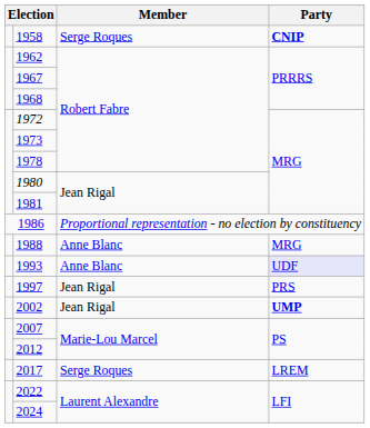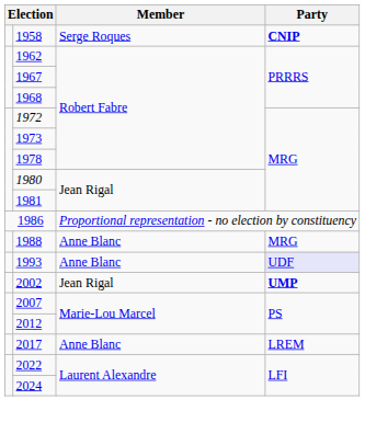- row: 1997 | Jean Rigal | PRS
2017 | Member: Serge Roques -> Anne Blanc
